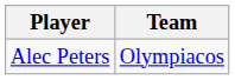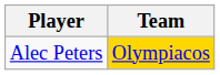Alec Peters | Team: no background -> gold background
